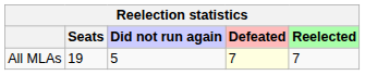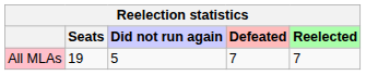row 3 | column 1: no background -> pink background
row 3 | Defeated: lightyellow background -> no background
